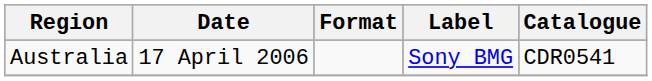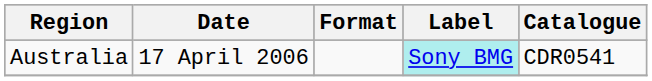Australia | Label: no background -> paleturquoise background
